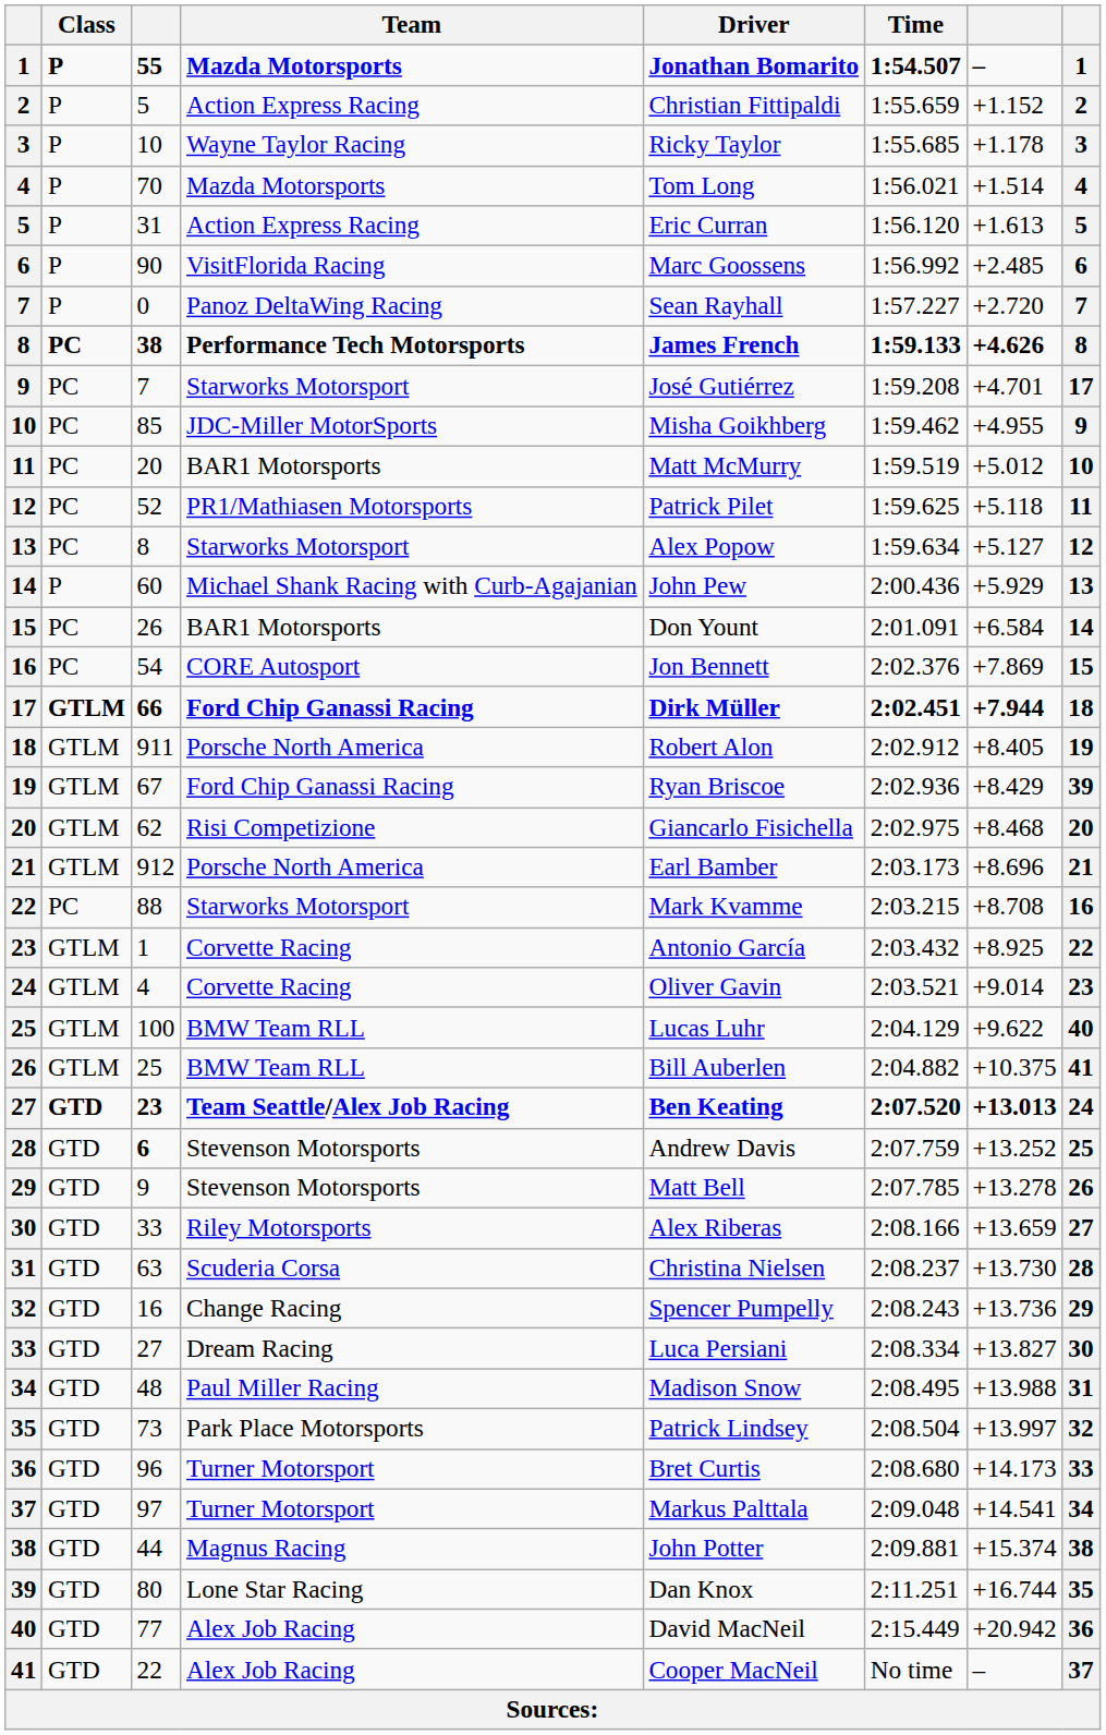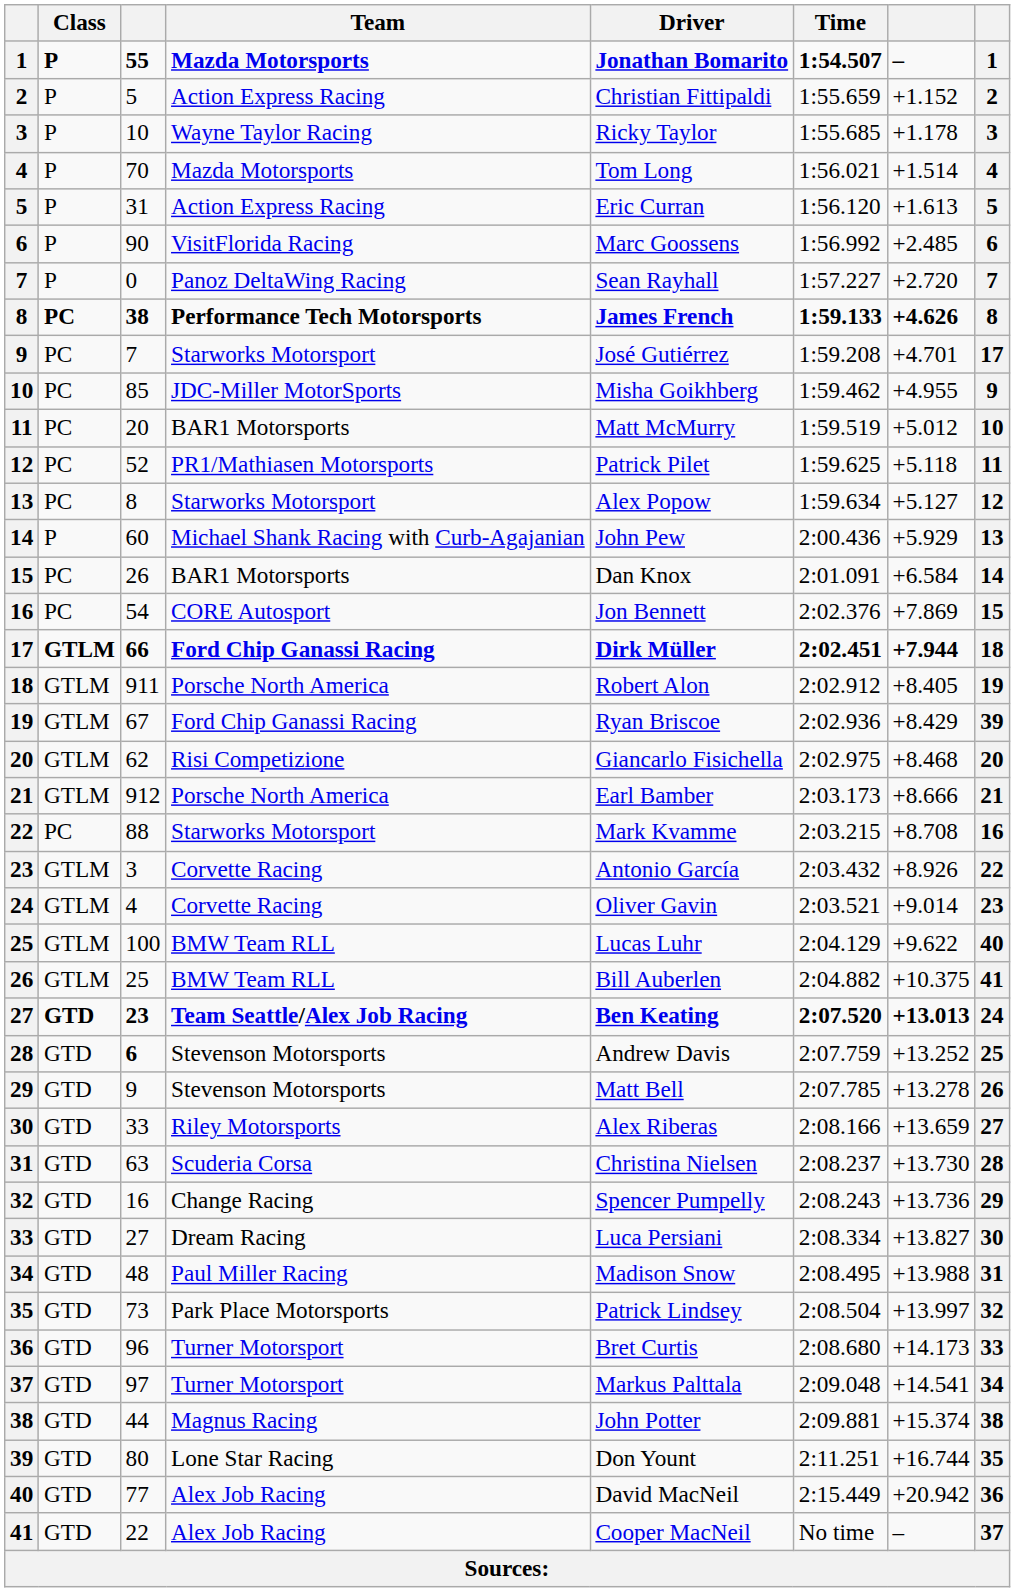row 16 | Driver: Don Yount -> Dan Knox
row 22 | column 7: +8.696 -> +8.666
row 24 | column 3: 1 -> 3
row 24 | column 7: +8.925 -> +8.926
row 40 | Driver: Dan Knox -> Don Yount
